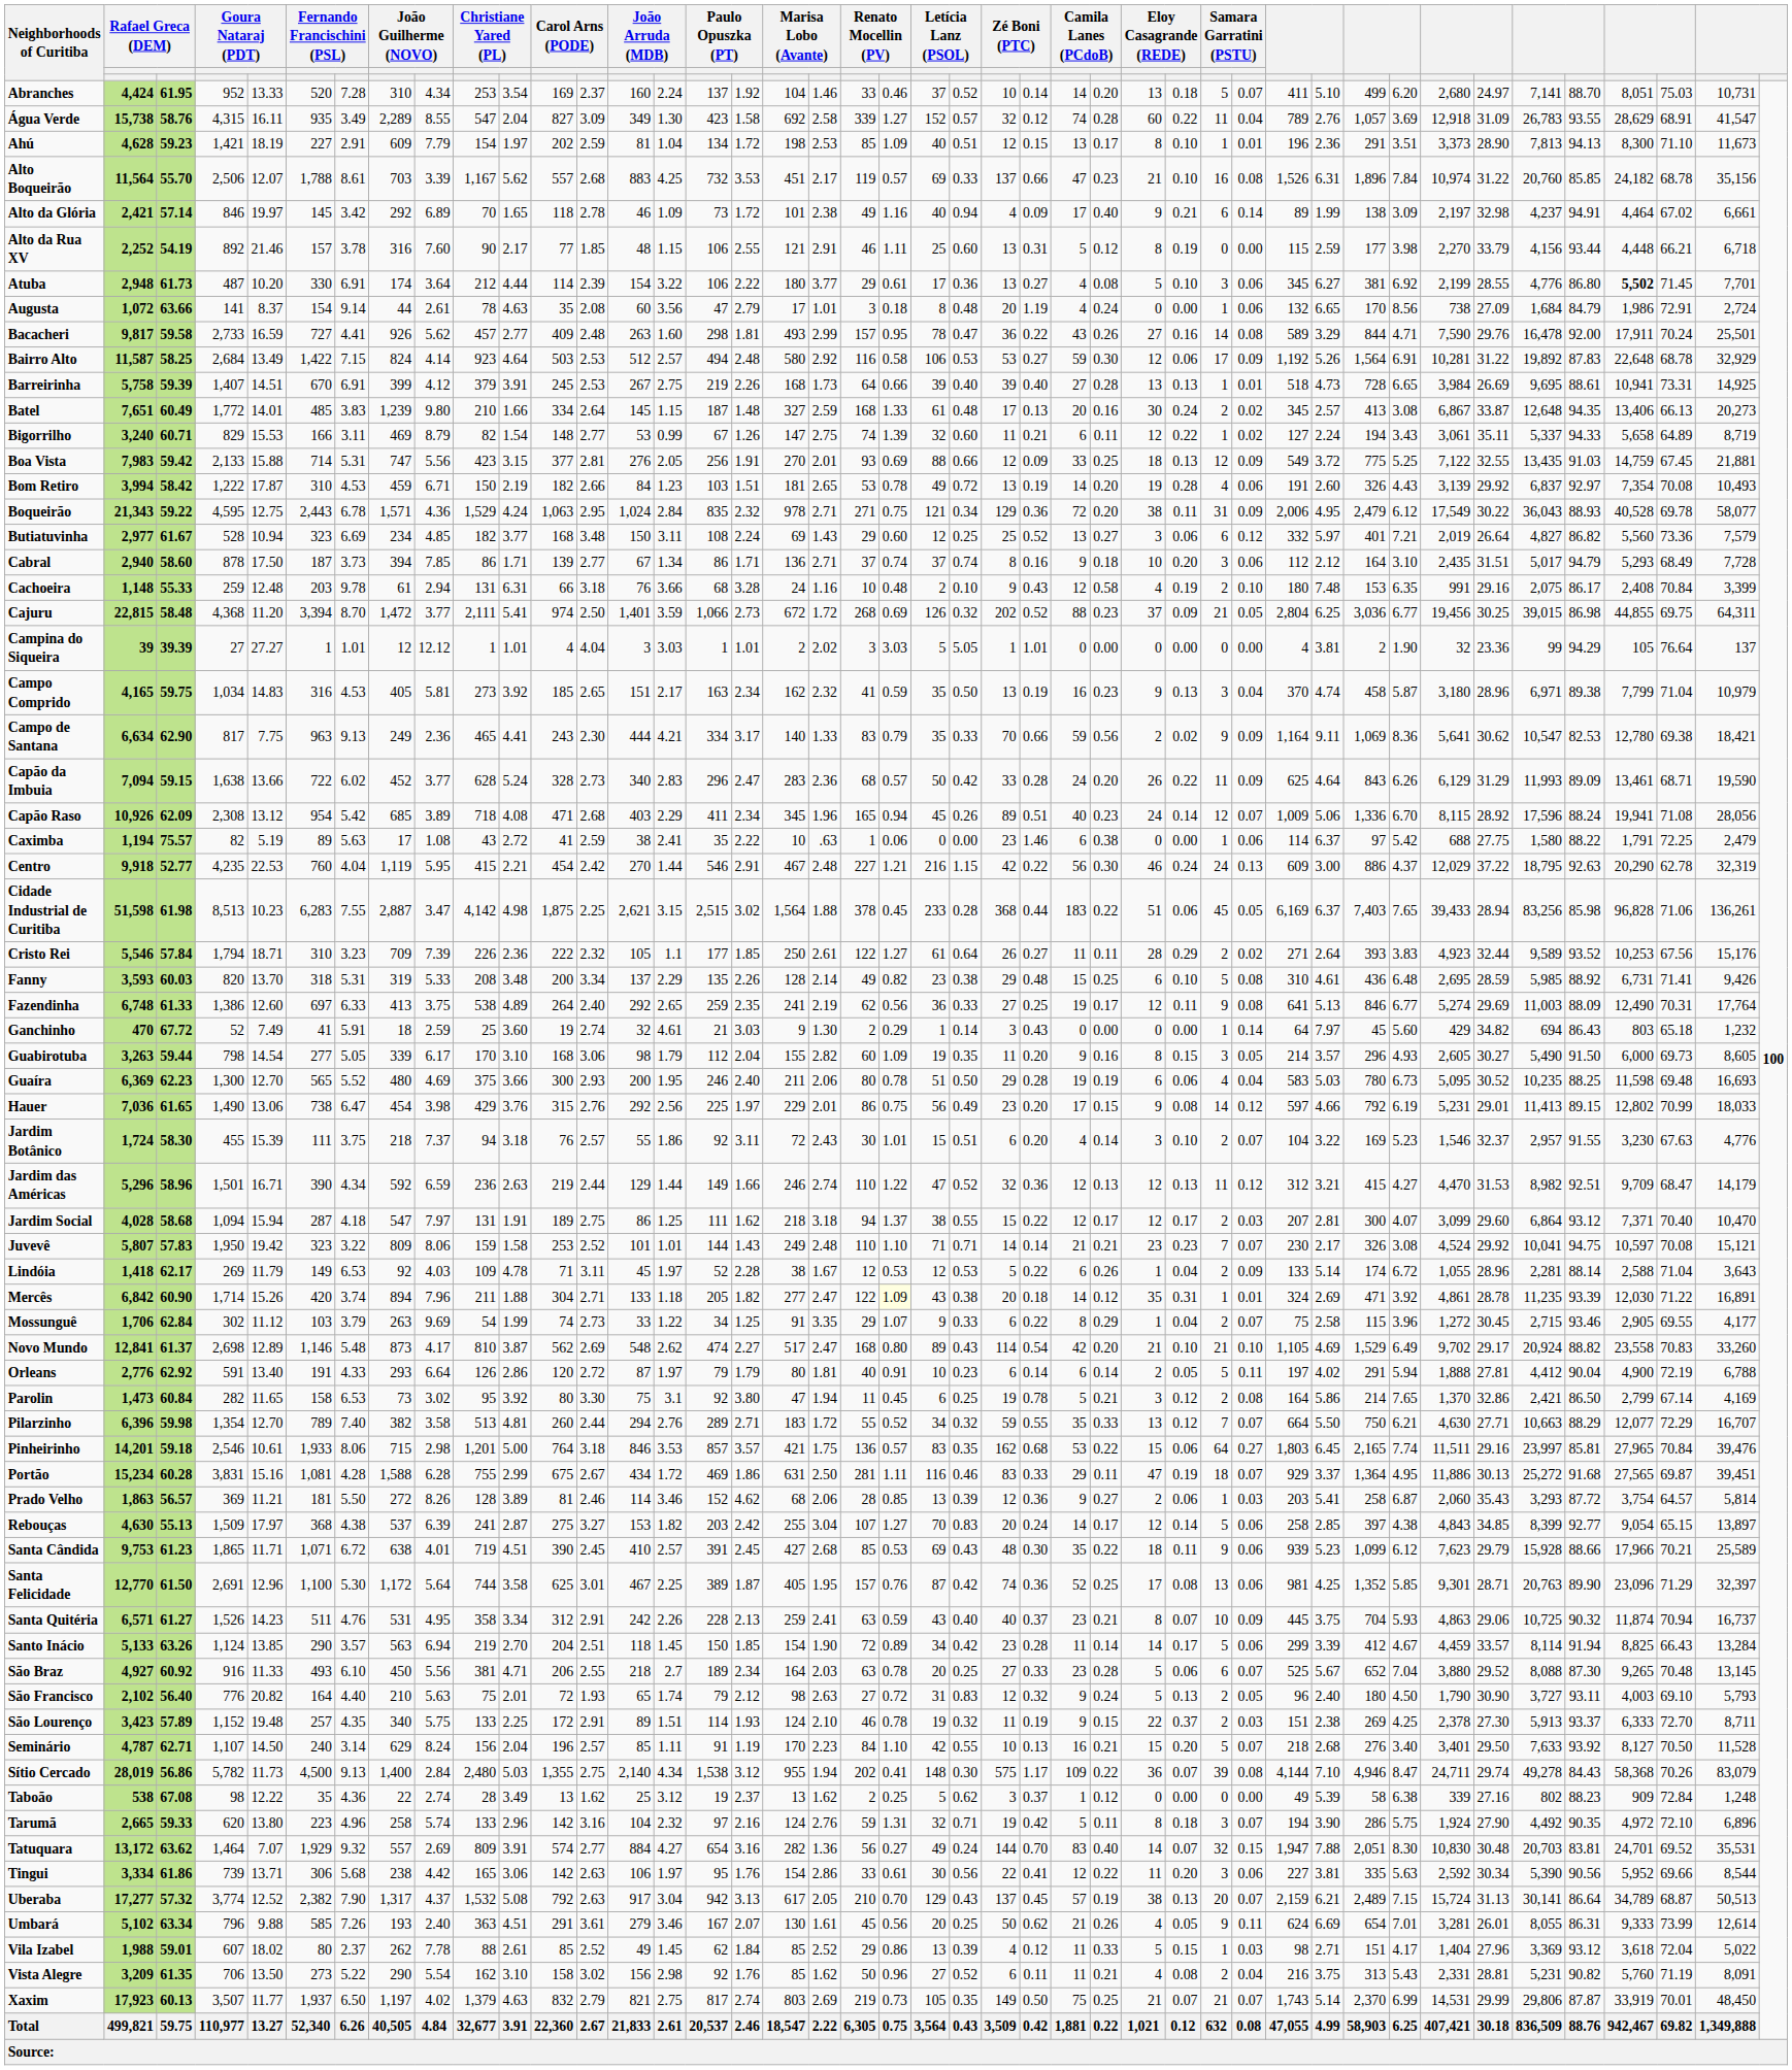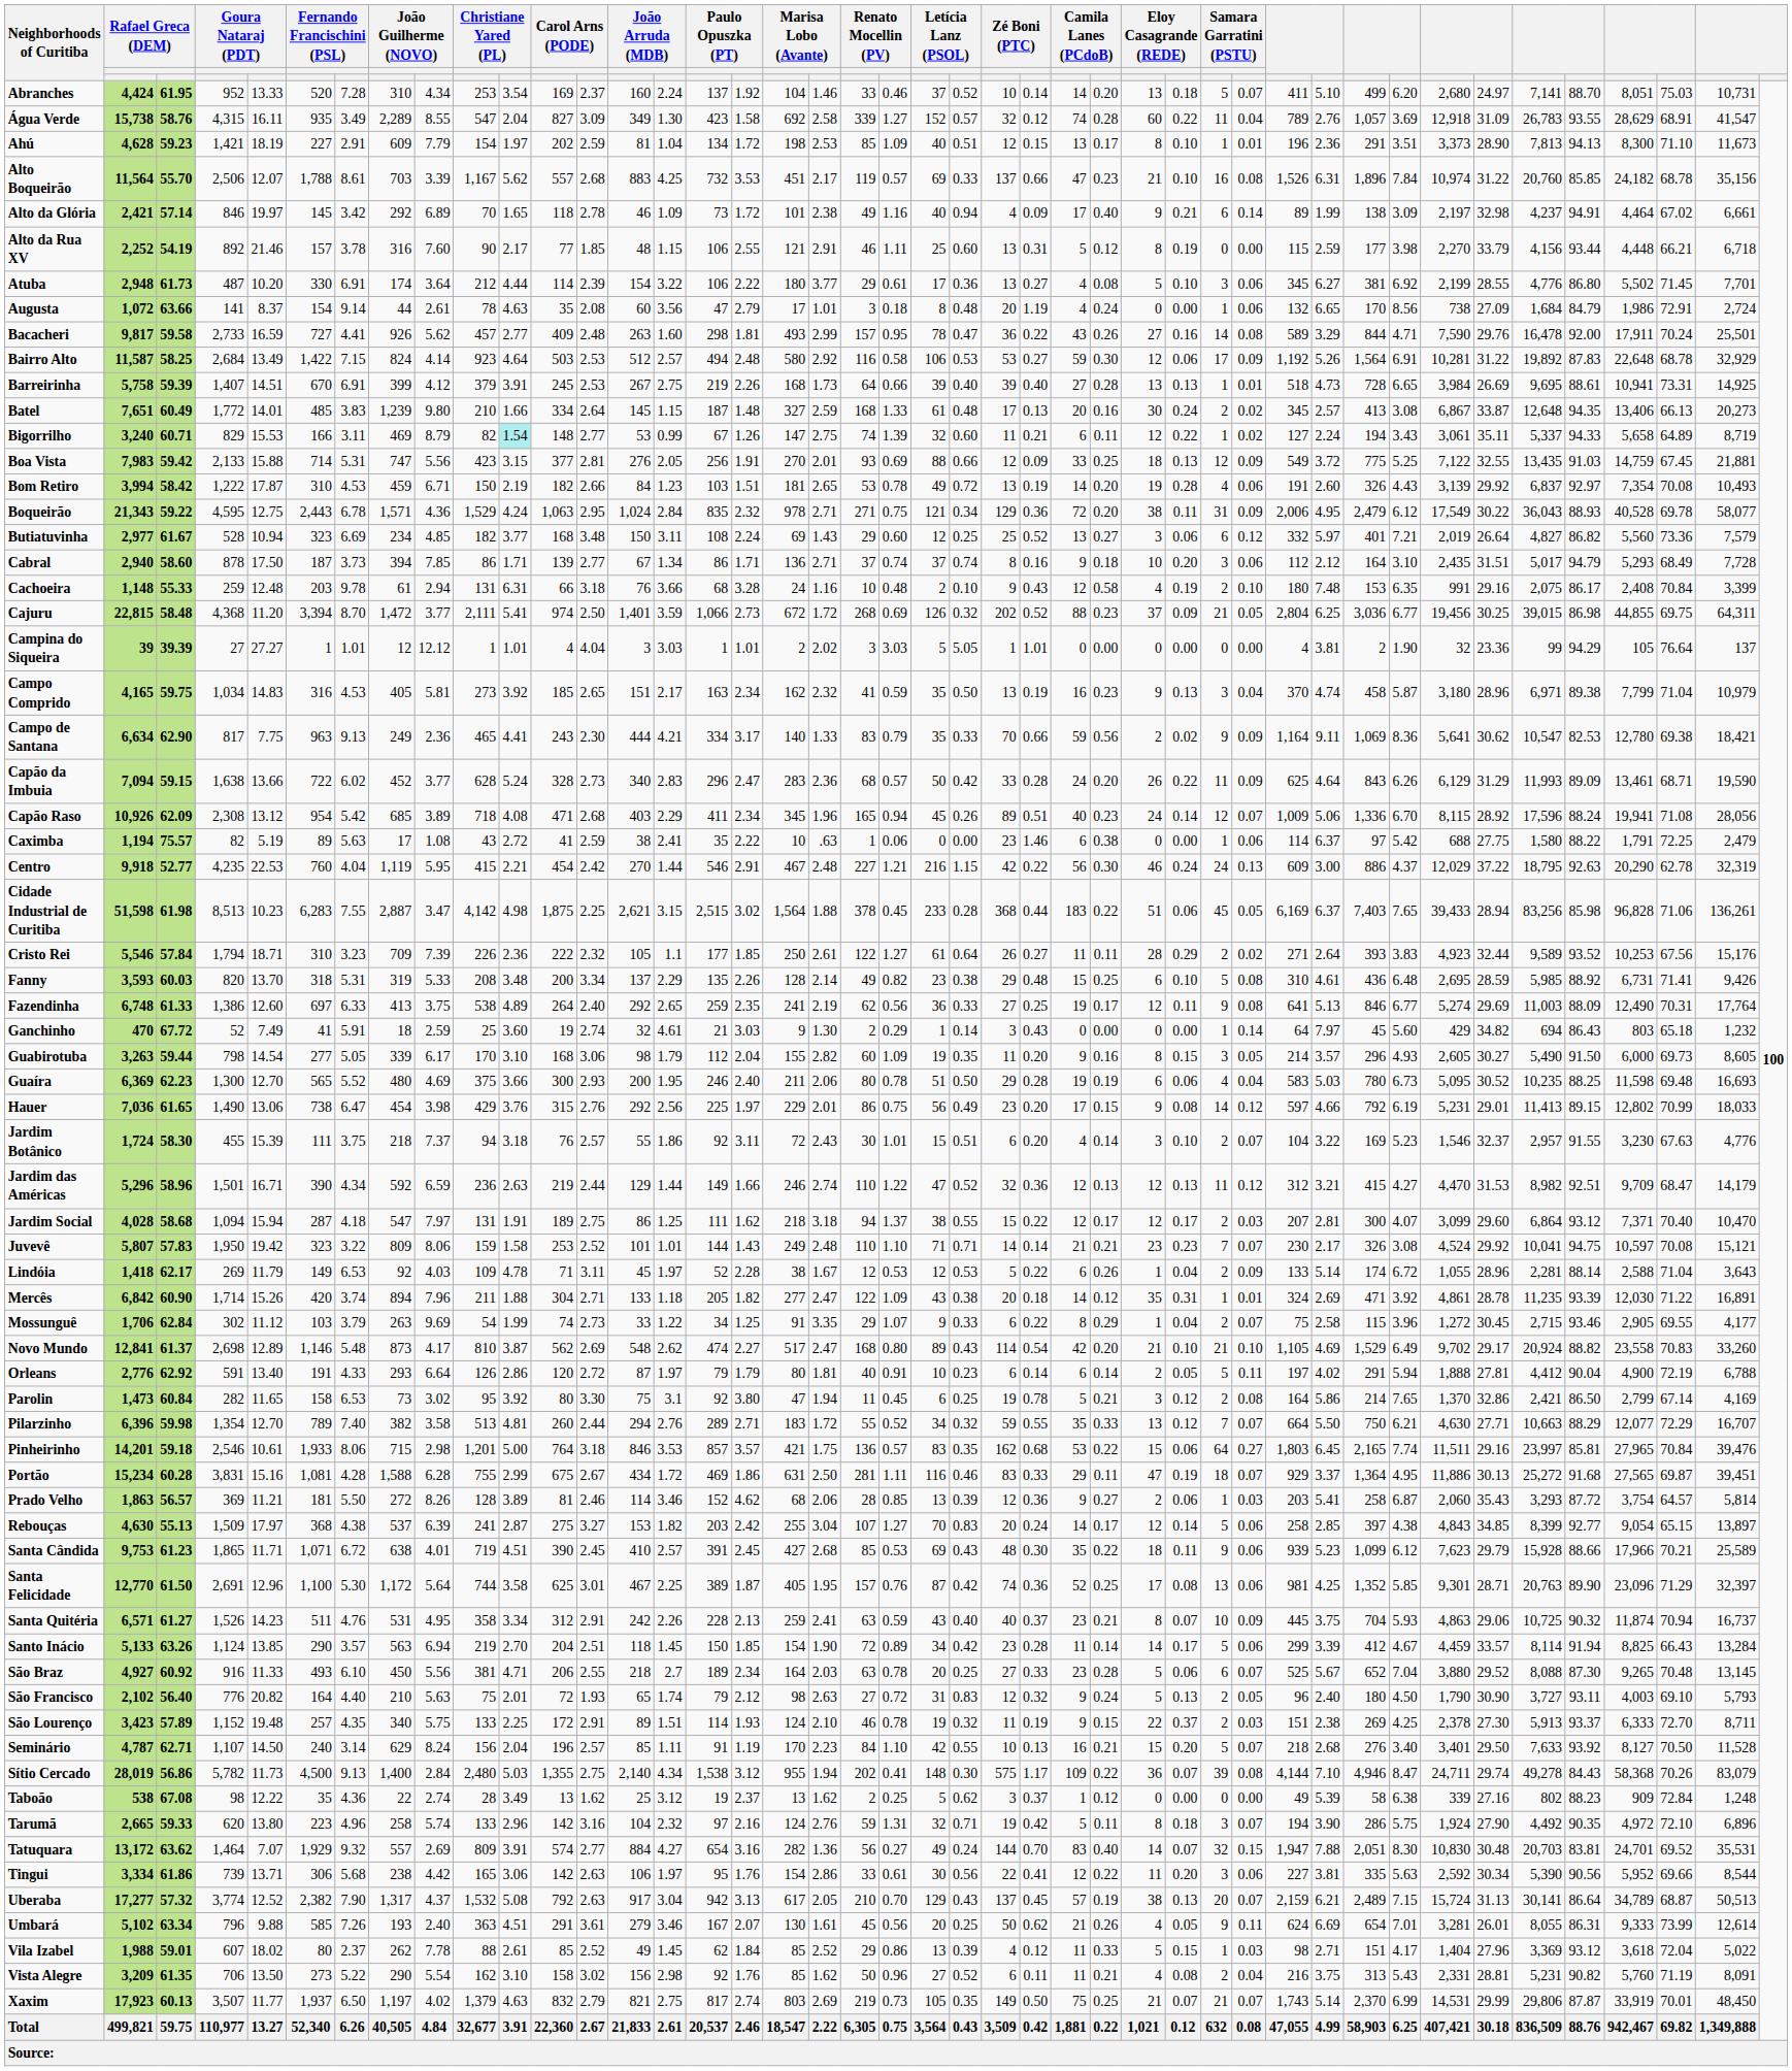Atuba | column 40: bold -> normal
Bigorrilho | column 11: no background -> paleturquoise background
Mercês | column 21: lightyellow background -> no background
